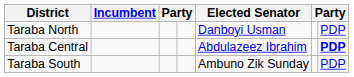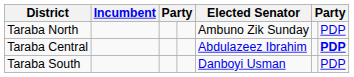Taraba North | Elected Senator: Danboyi Usman -> Ambuno Zik Sunday
Taraba South | Elected Senator: Ambuno Zik Sunday -> Danboyi Usman
